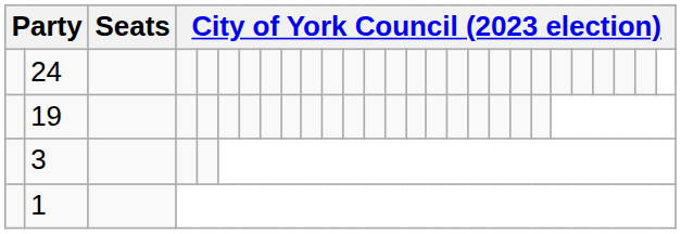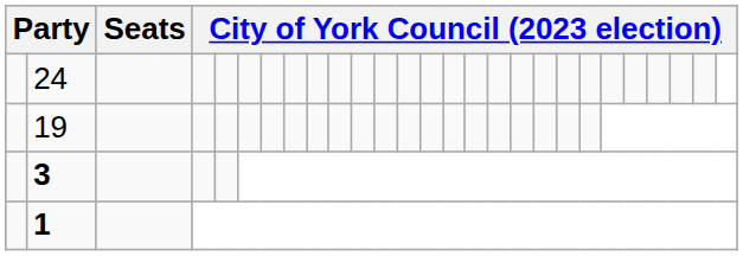3 | column 2: normal -> bold
1 | column 2: normal -> bold
